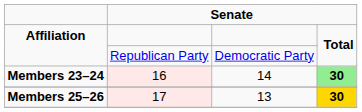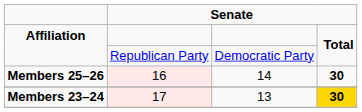16 | column 1: Members 23–24 -> Members 25–26
16 | column 4: lightgreen background -> no background
17 | column 1: Members 25–26 -> Members 23–24
